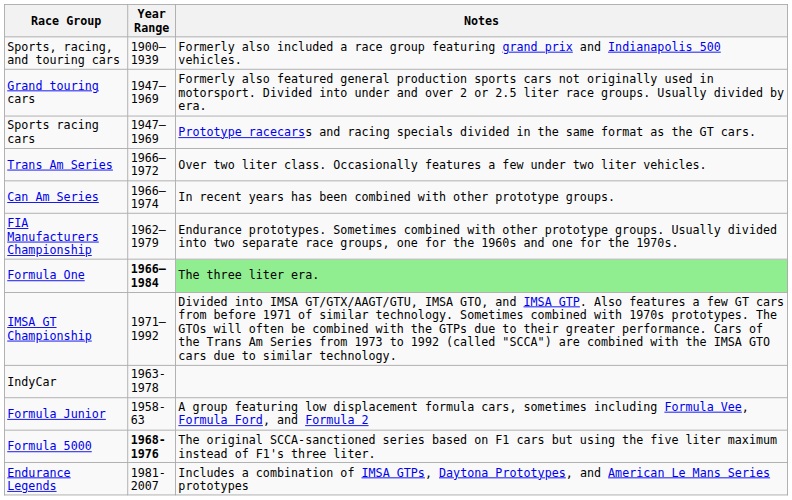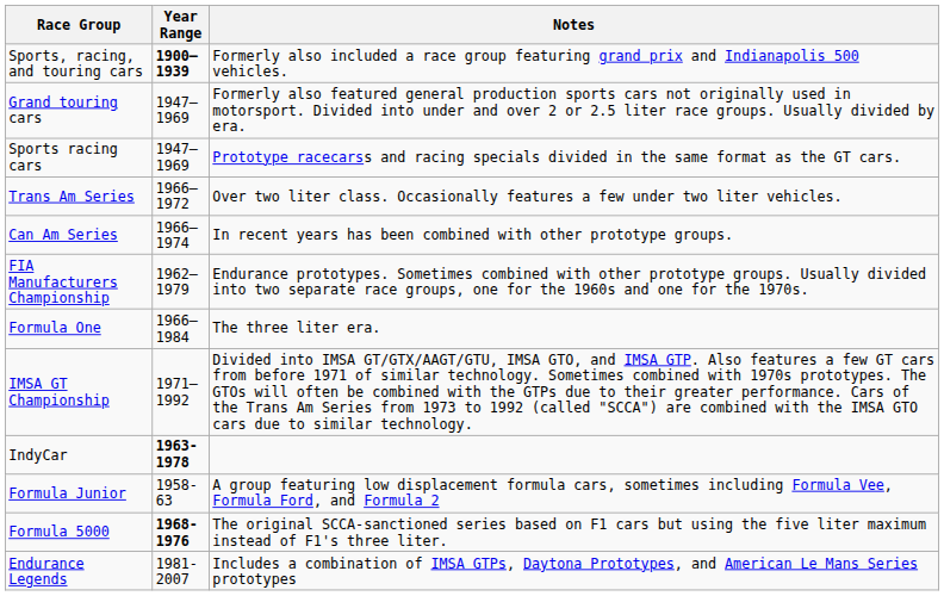Sports, racing, and touring cars | Year Range: normal -> bold
Formula One | Year Range: bold -> normal
Formula One | Notes: lightgreen background -> no background
IndyCar | Year Range: normal -> bold
